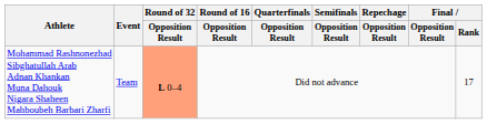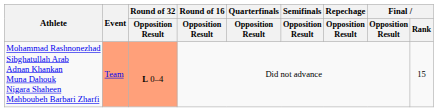row 3 | Event: no background -> lightsalmon background
row 3 | Final / Rank: 17 -> 15
